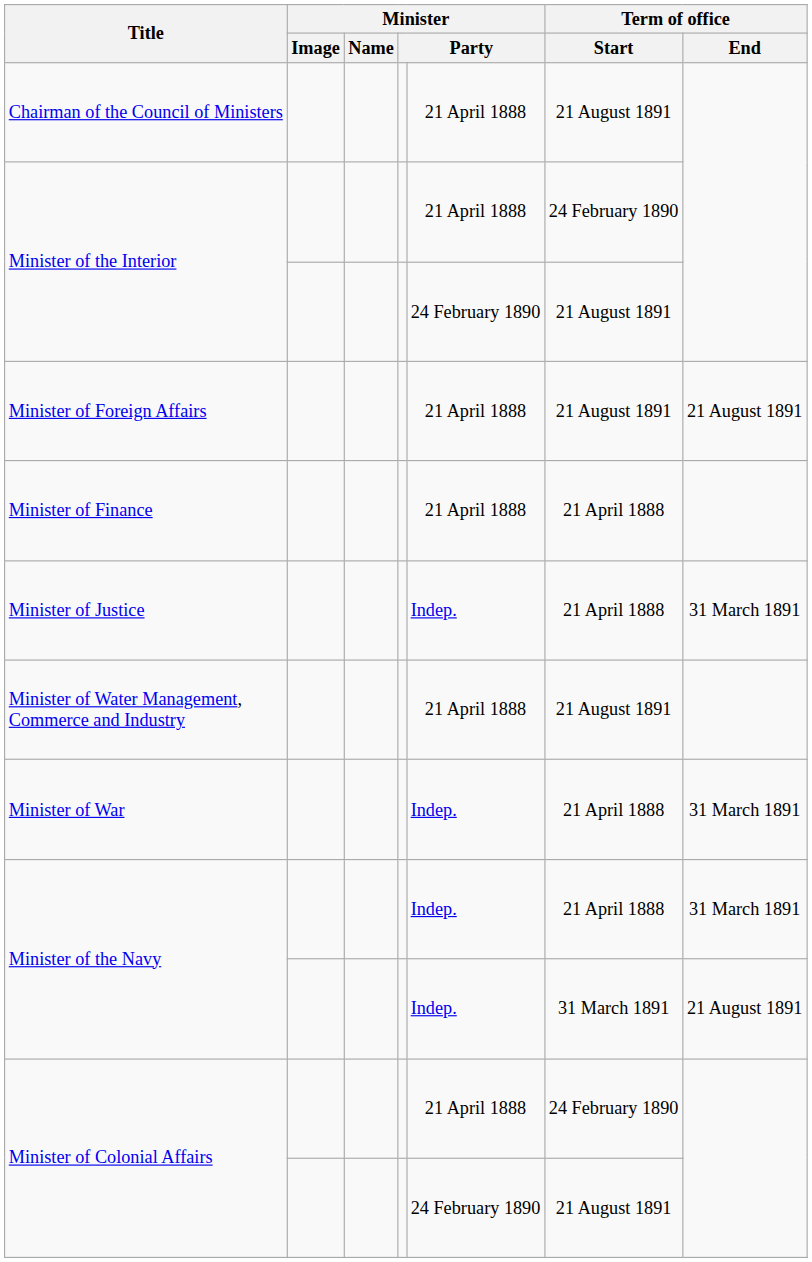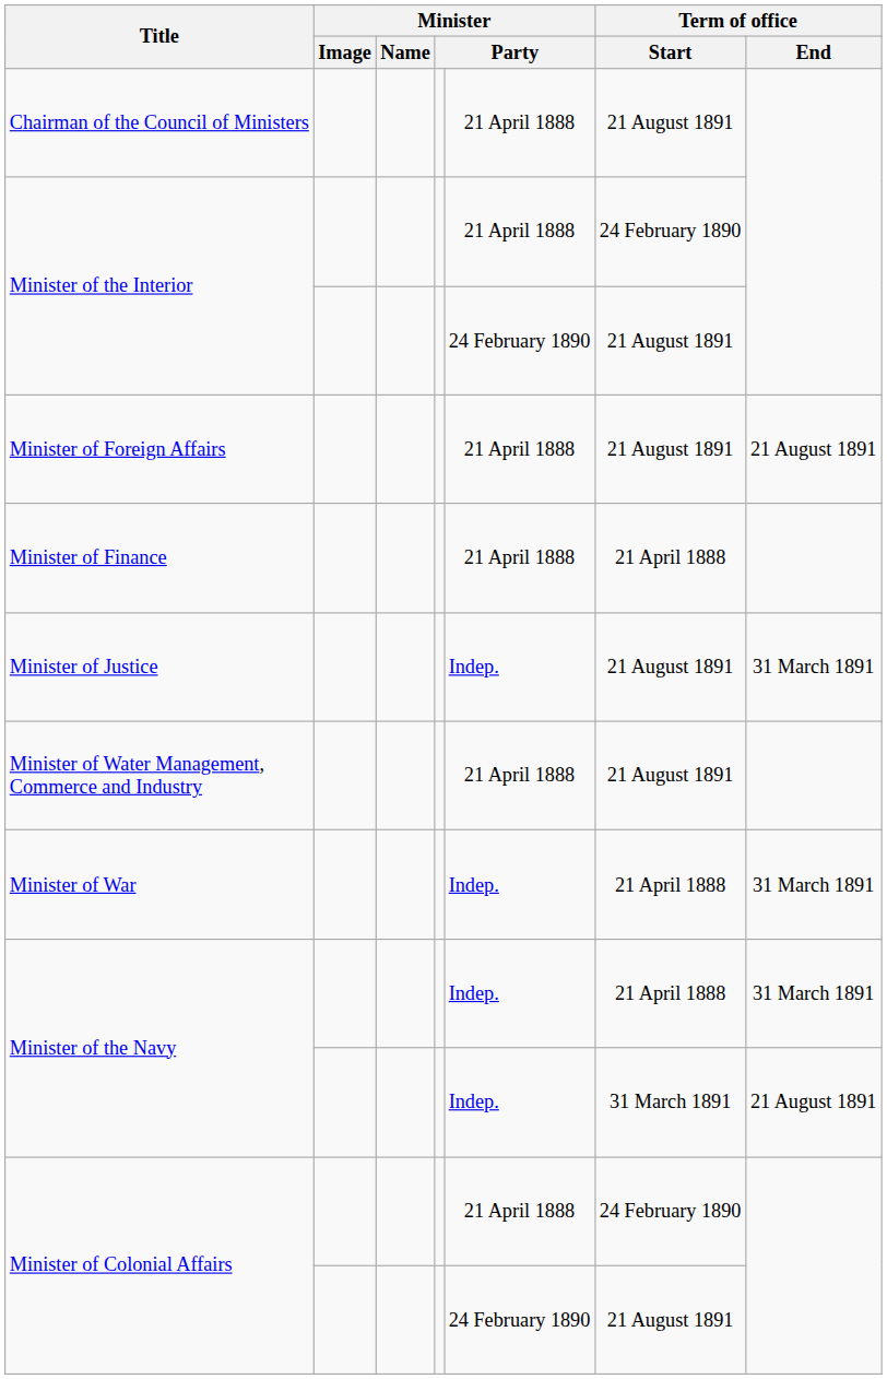Minister of Justice | Term of office / Start: 21 April 1888 -> 21 August 1891
